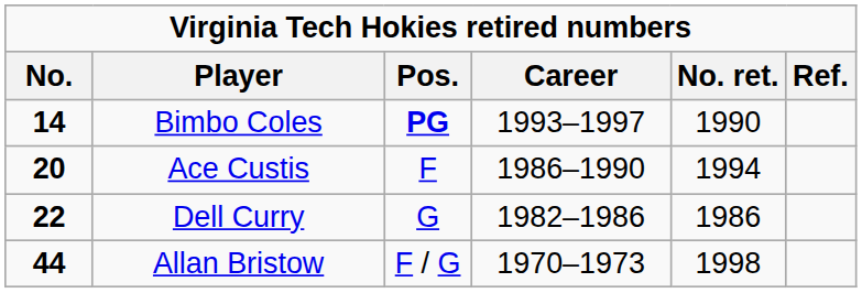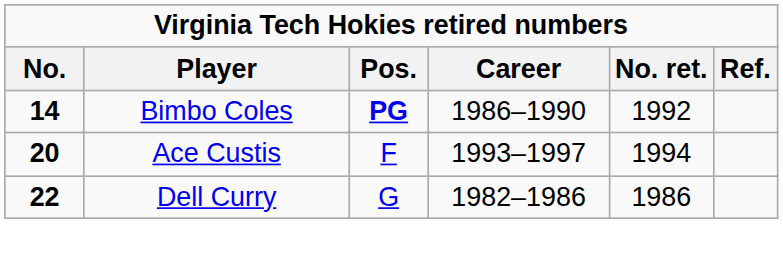Bimbo Coles | Career: 1993–1997 -> 1986–1990
Bimbo Coles | No. ret.: 1990 -> 1992
Ace Custis | Career: 1986–1990 -> 1993–1997
- row: 44 | Allan Bristow | F / G | 1970–1973 | 1998
